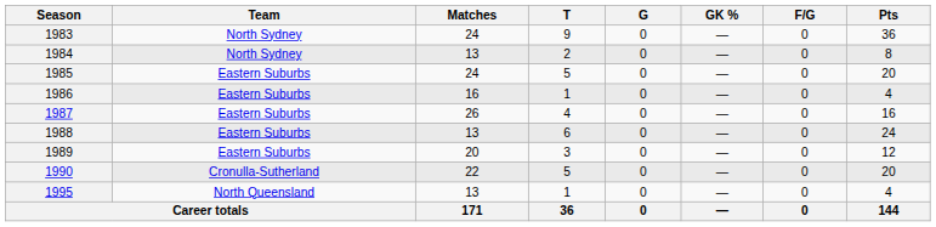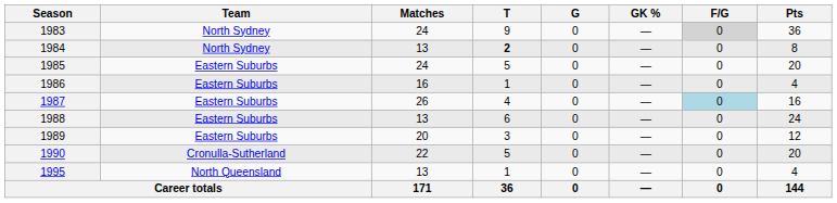1983 | F/G: no background -> lightgrey background
1984 | T: normal -> bold
1987 | F/G: no background -> lightblue background
